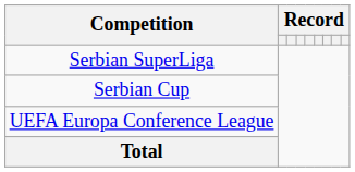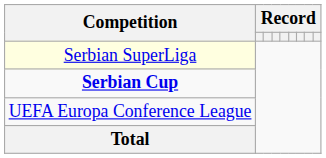Serbian SuperLiga | Competition: no background -> lightyellow background
Serbian Cup | Competition: normal -> bold
